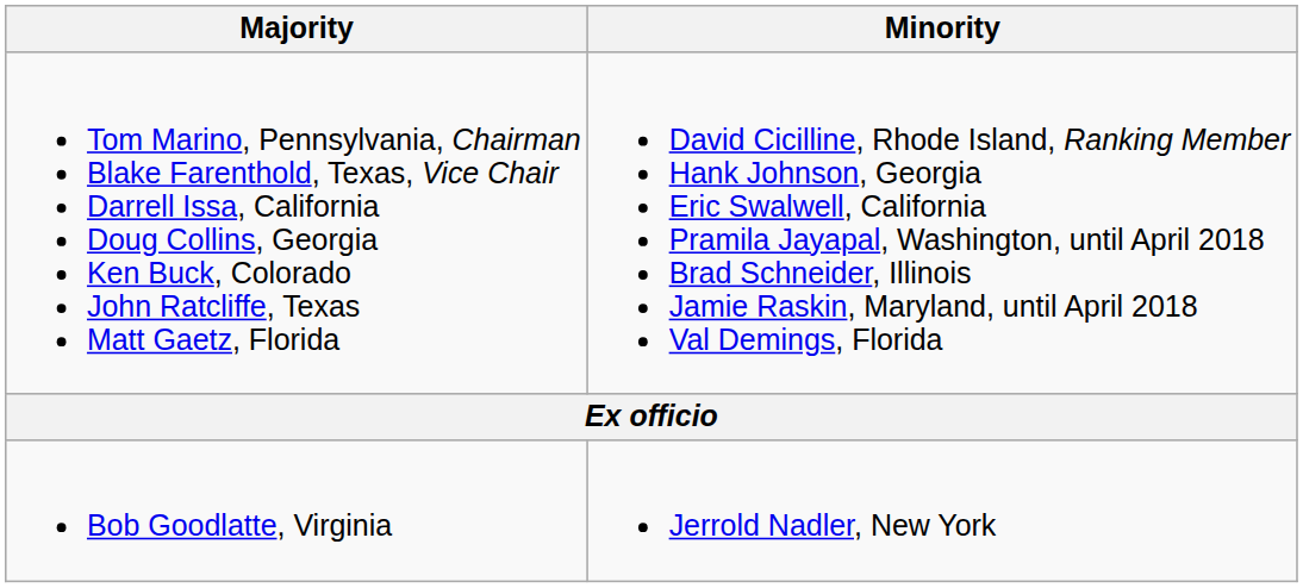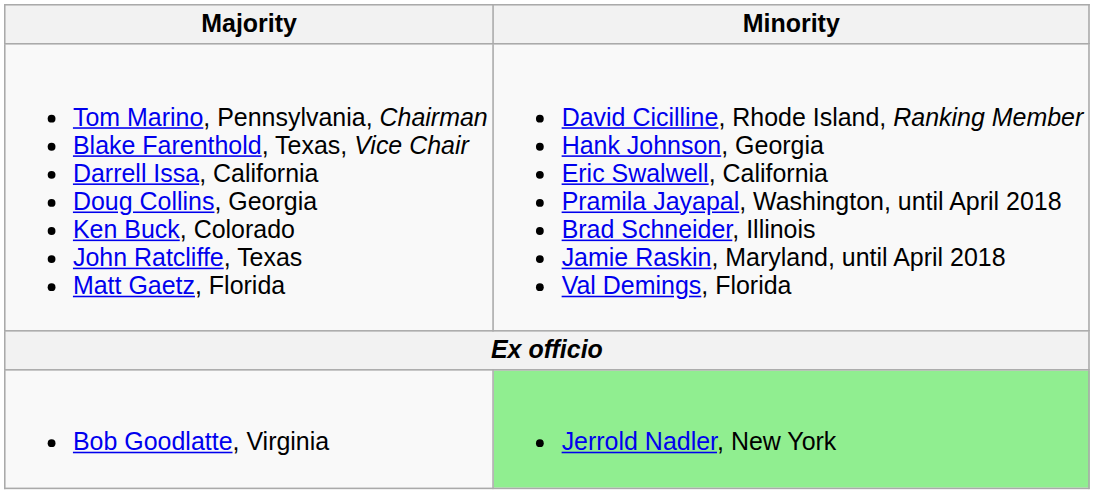Bob Goodlatte, Virginia | Minority: no background -> lightgreen background
